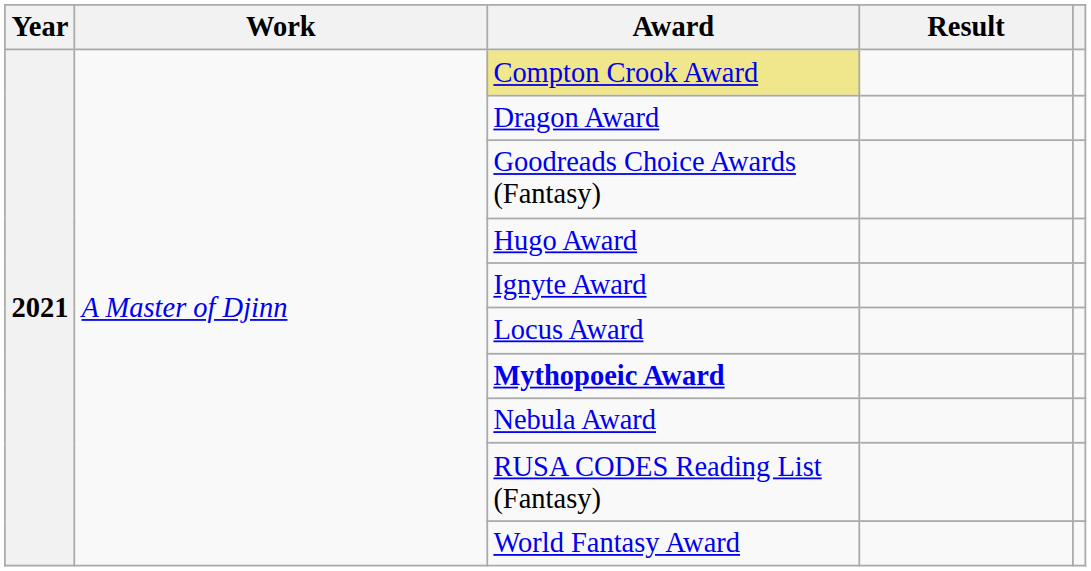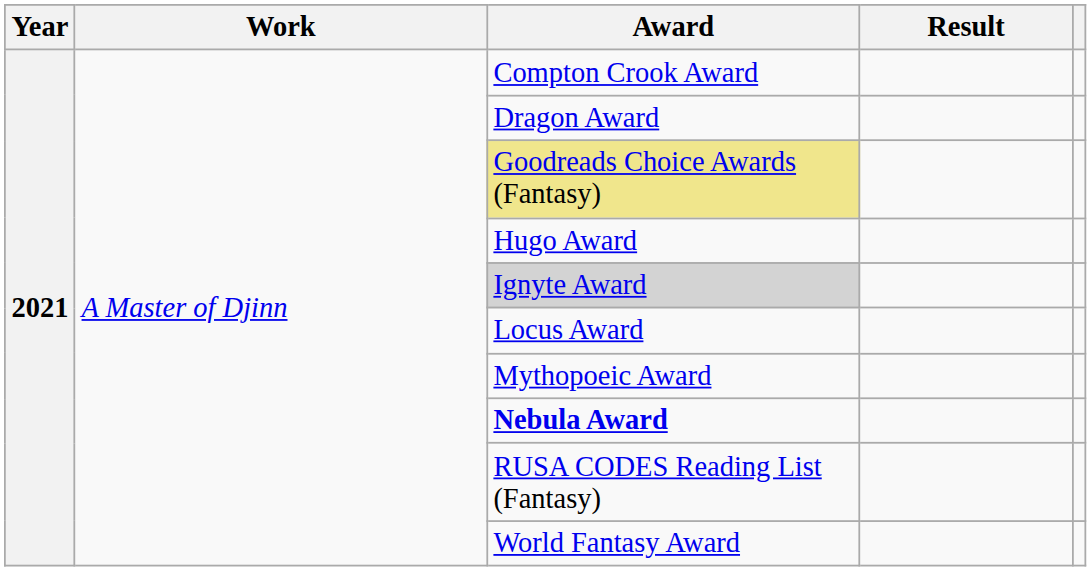Compton Crook Award | Award: khaki background -> no background
Goodreads Choice Awards (Fantasy) | Award: no background -> khaki background
Ignyte Award | Award: no background -> lightgrey background
Mythopoeic Award | Award: bold -> normal
Nebula Award | Award: normal -> bold
